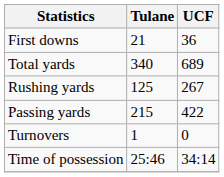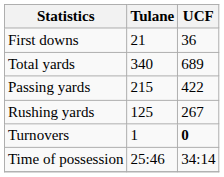rows swapped: Rushing yards <-> Passing yards
Turnovers | UCF: normal -> bold
